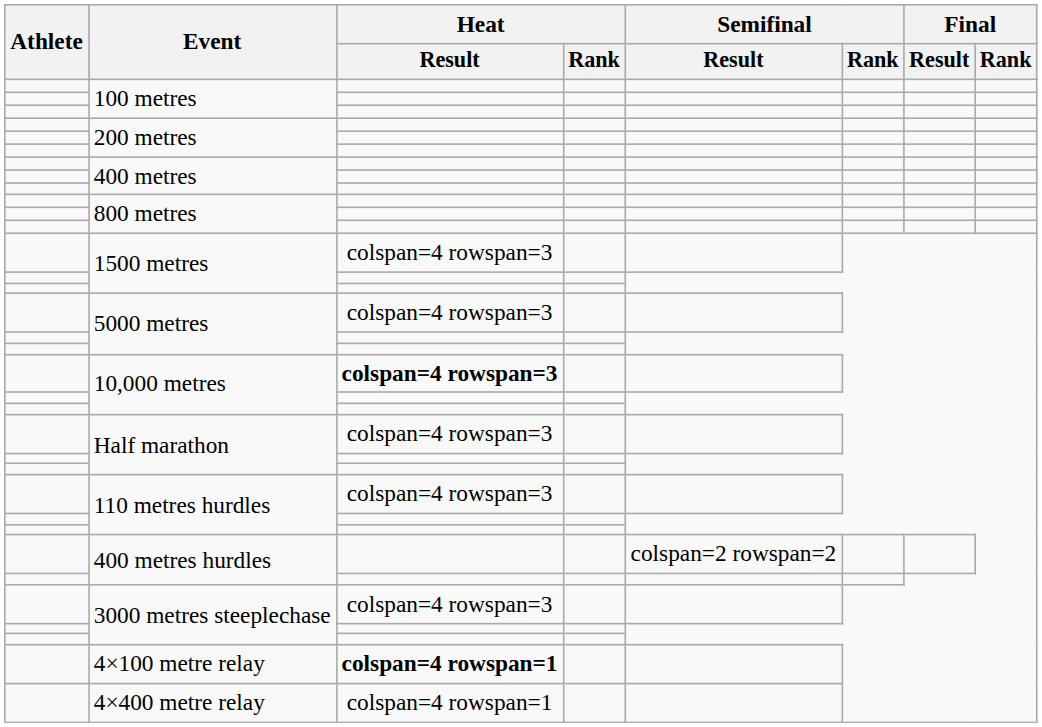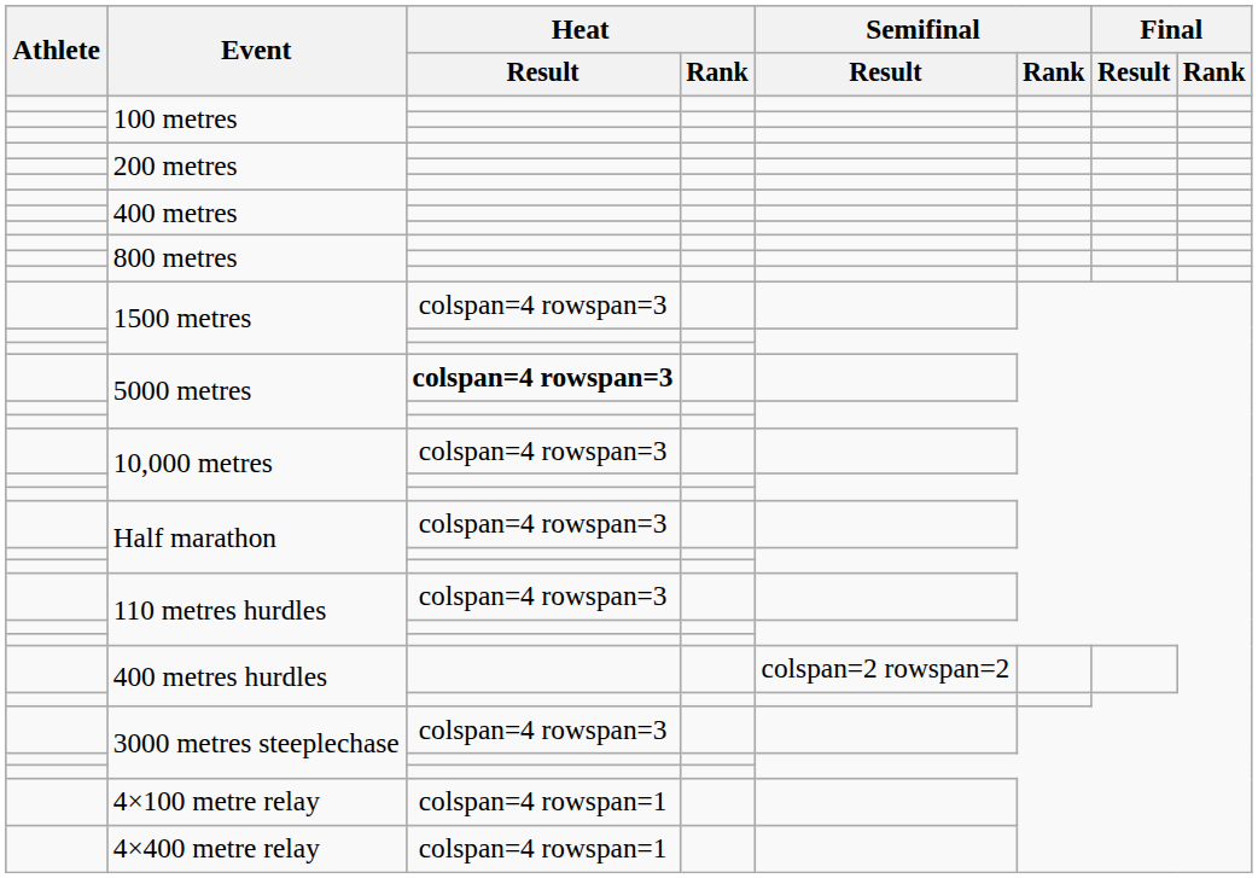5000 metres / colspan=4 rowspan=3 | Heat / Result: normal -> bold
10,000 metres / colspan=4 rowspan=3 | Heat / Result: bold -> normal
4×100 metre relay | Heat / Result: bold -> normal
